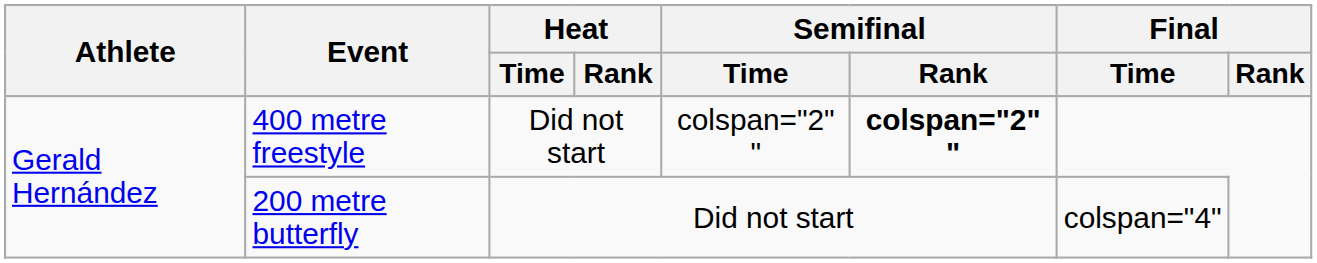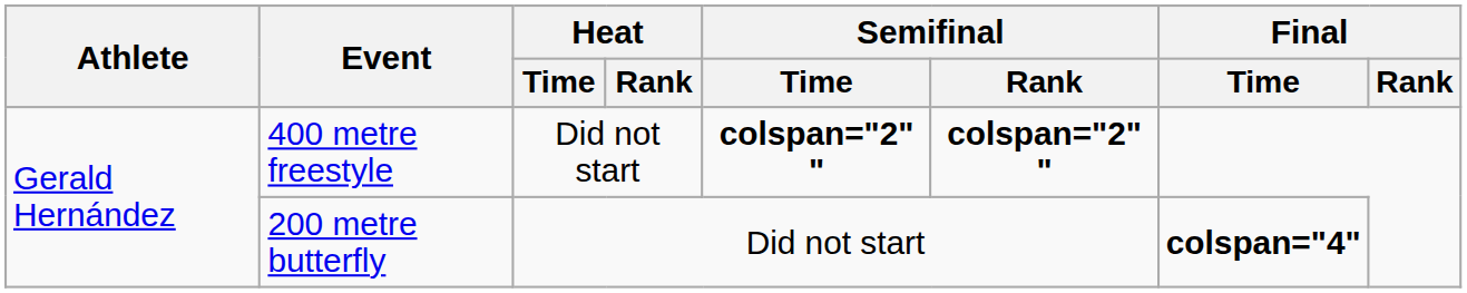400 metre freestyle | Semifinal / Time: normal -> bold
200 metre butterfly | Final / Time: normal -> bold
